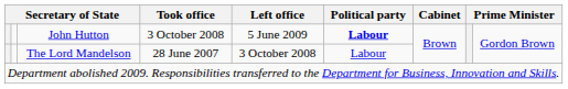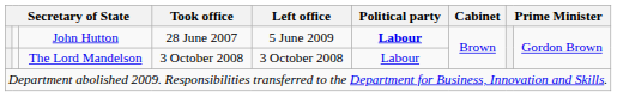John Hutton | Took office: 3 October 2008 -> 28 June 2007
The Lord Mandelson | Took office: 28 June 2007 -> 3 October 2008
